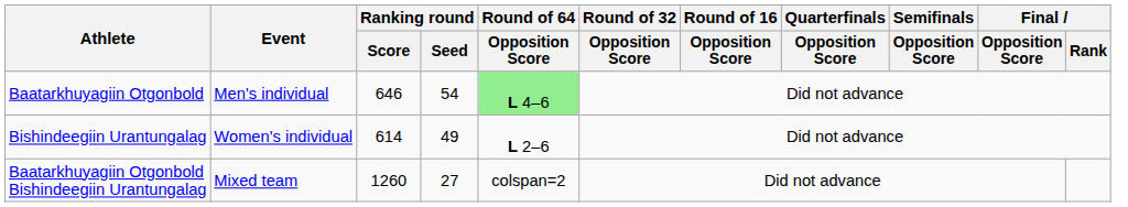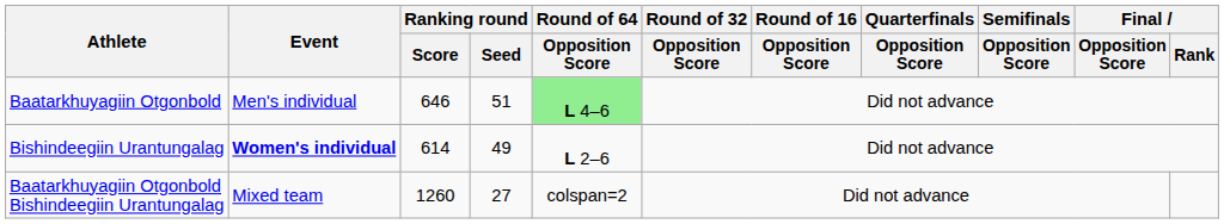Baatarkhuyagiin Otgonbold | Ranking round / Seed: 54 -> 51
Bishindeegiin Urantungalag | Event: normal -> bold
